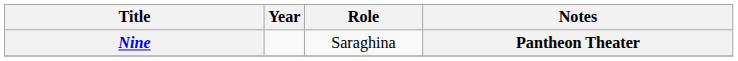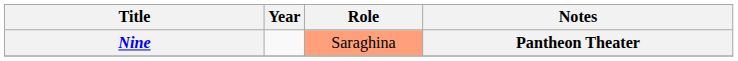Nine | Role: no background -> lightsalmon background
